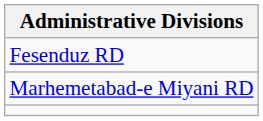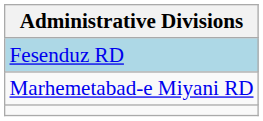row 2 | column 1: no background -> lightblue background
